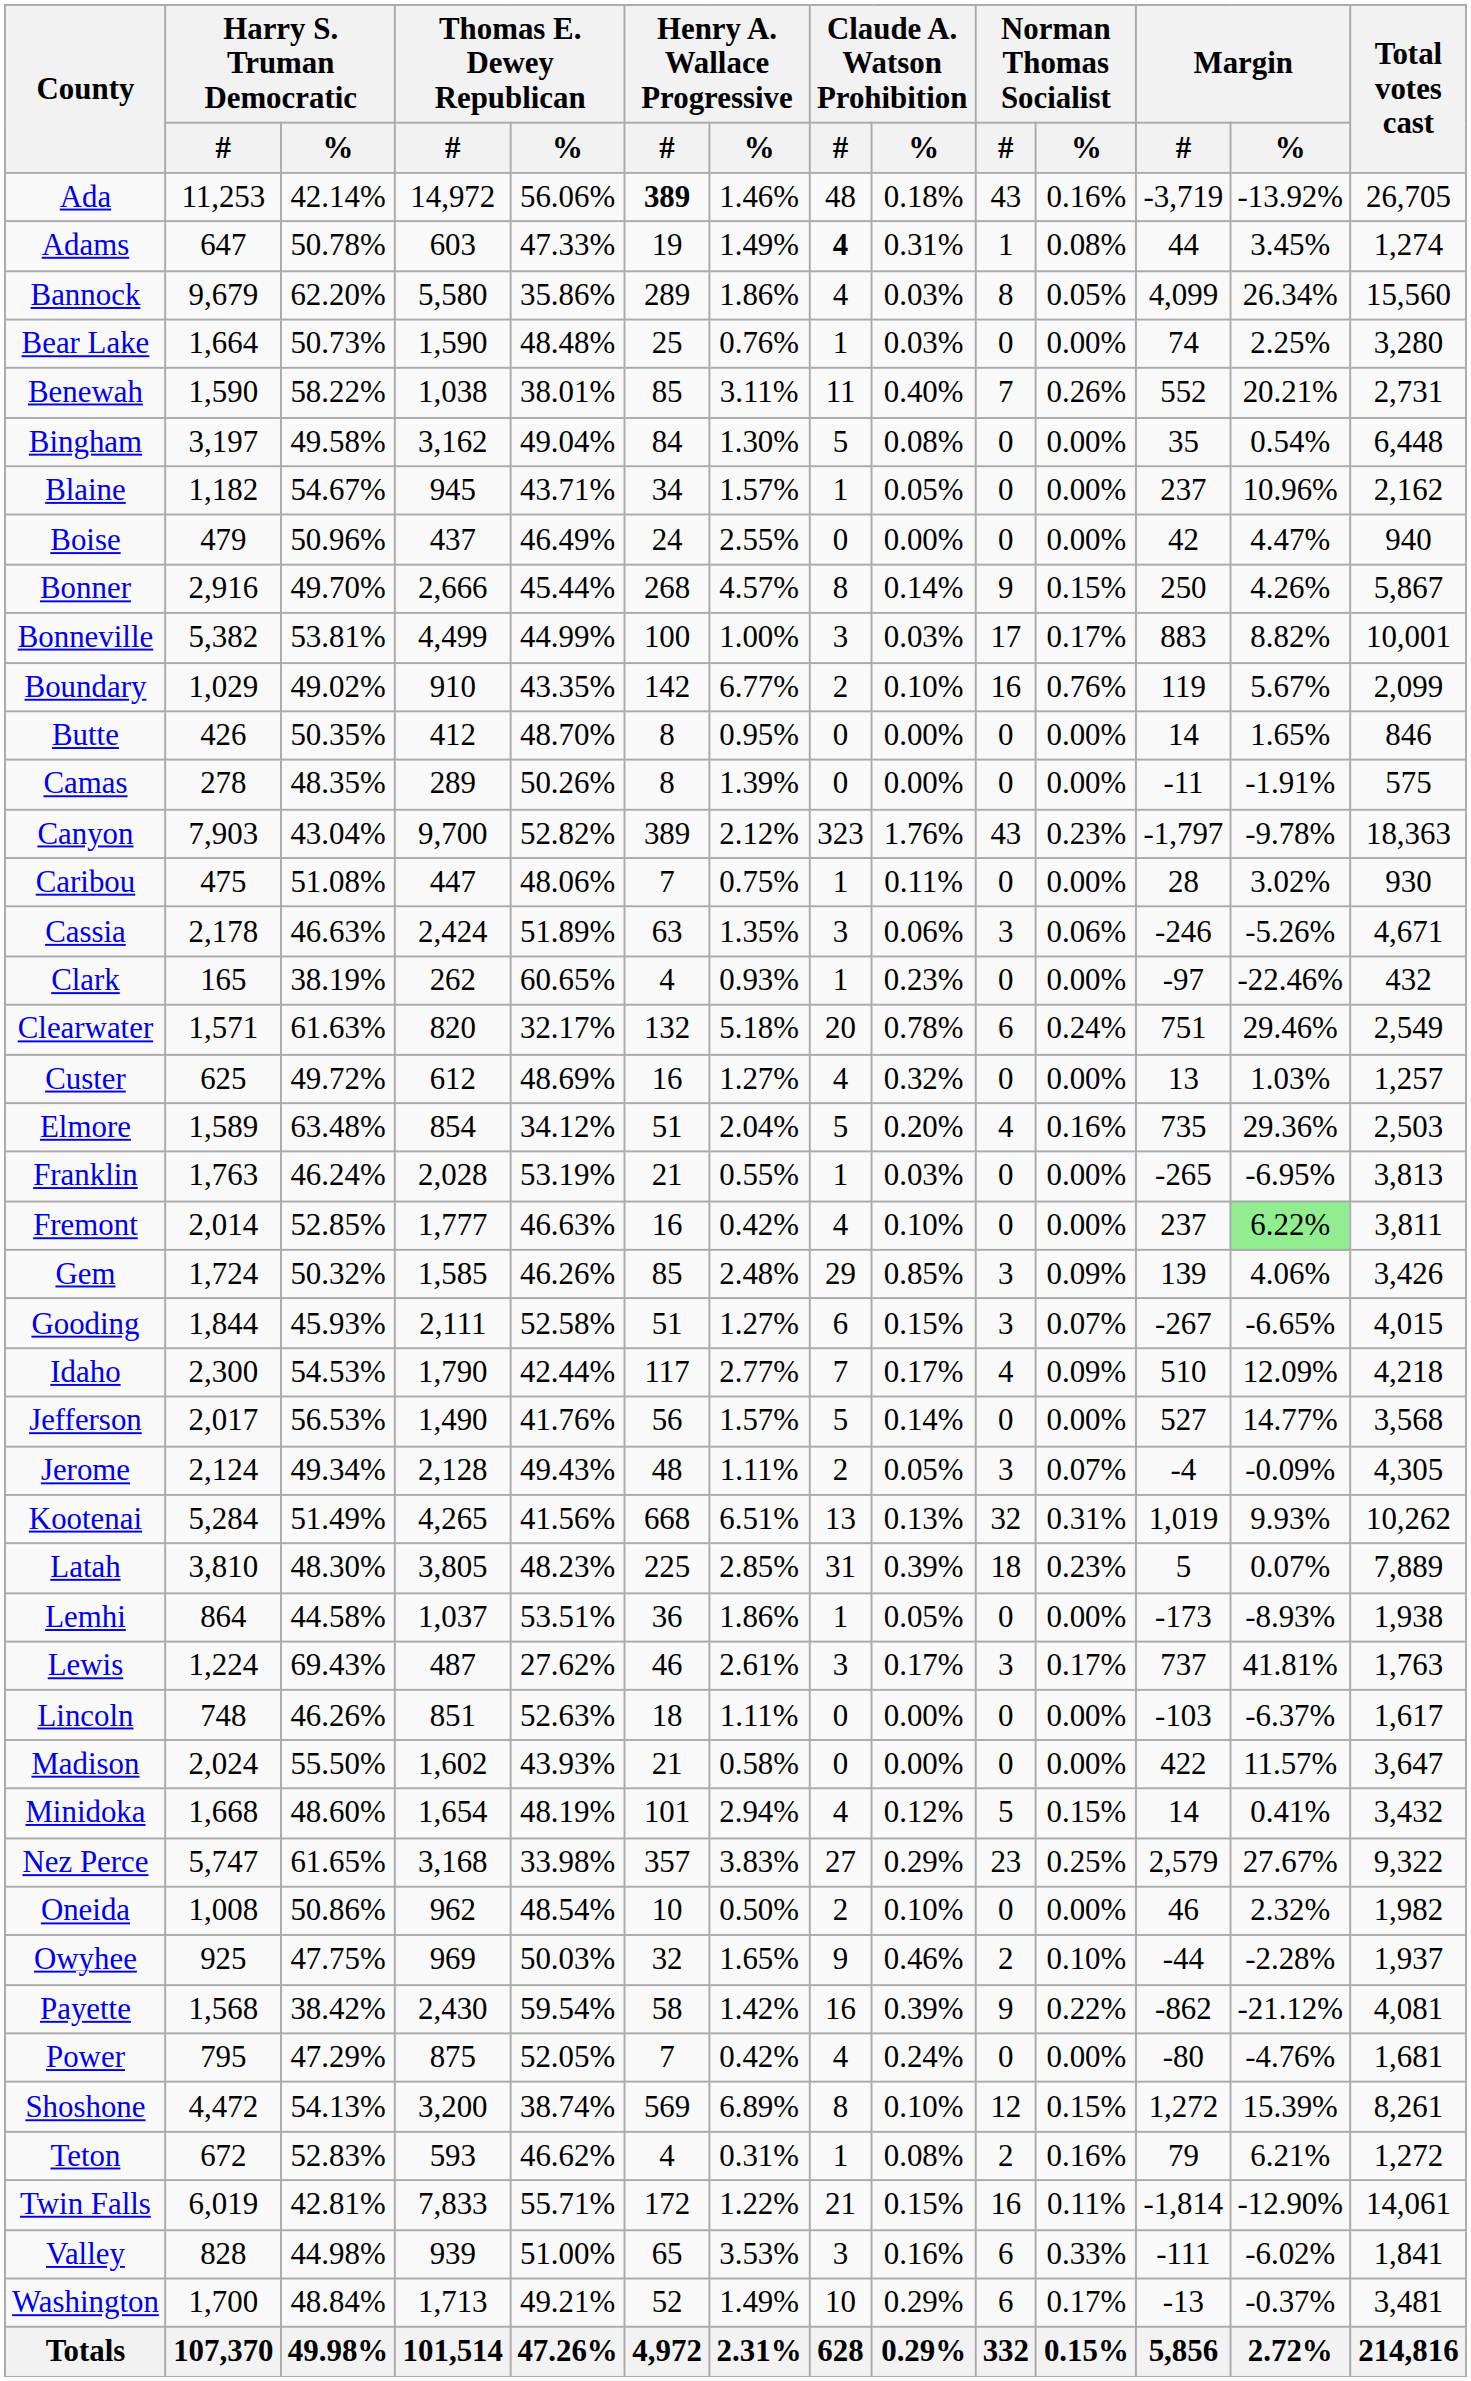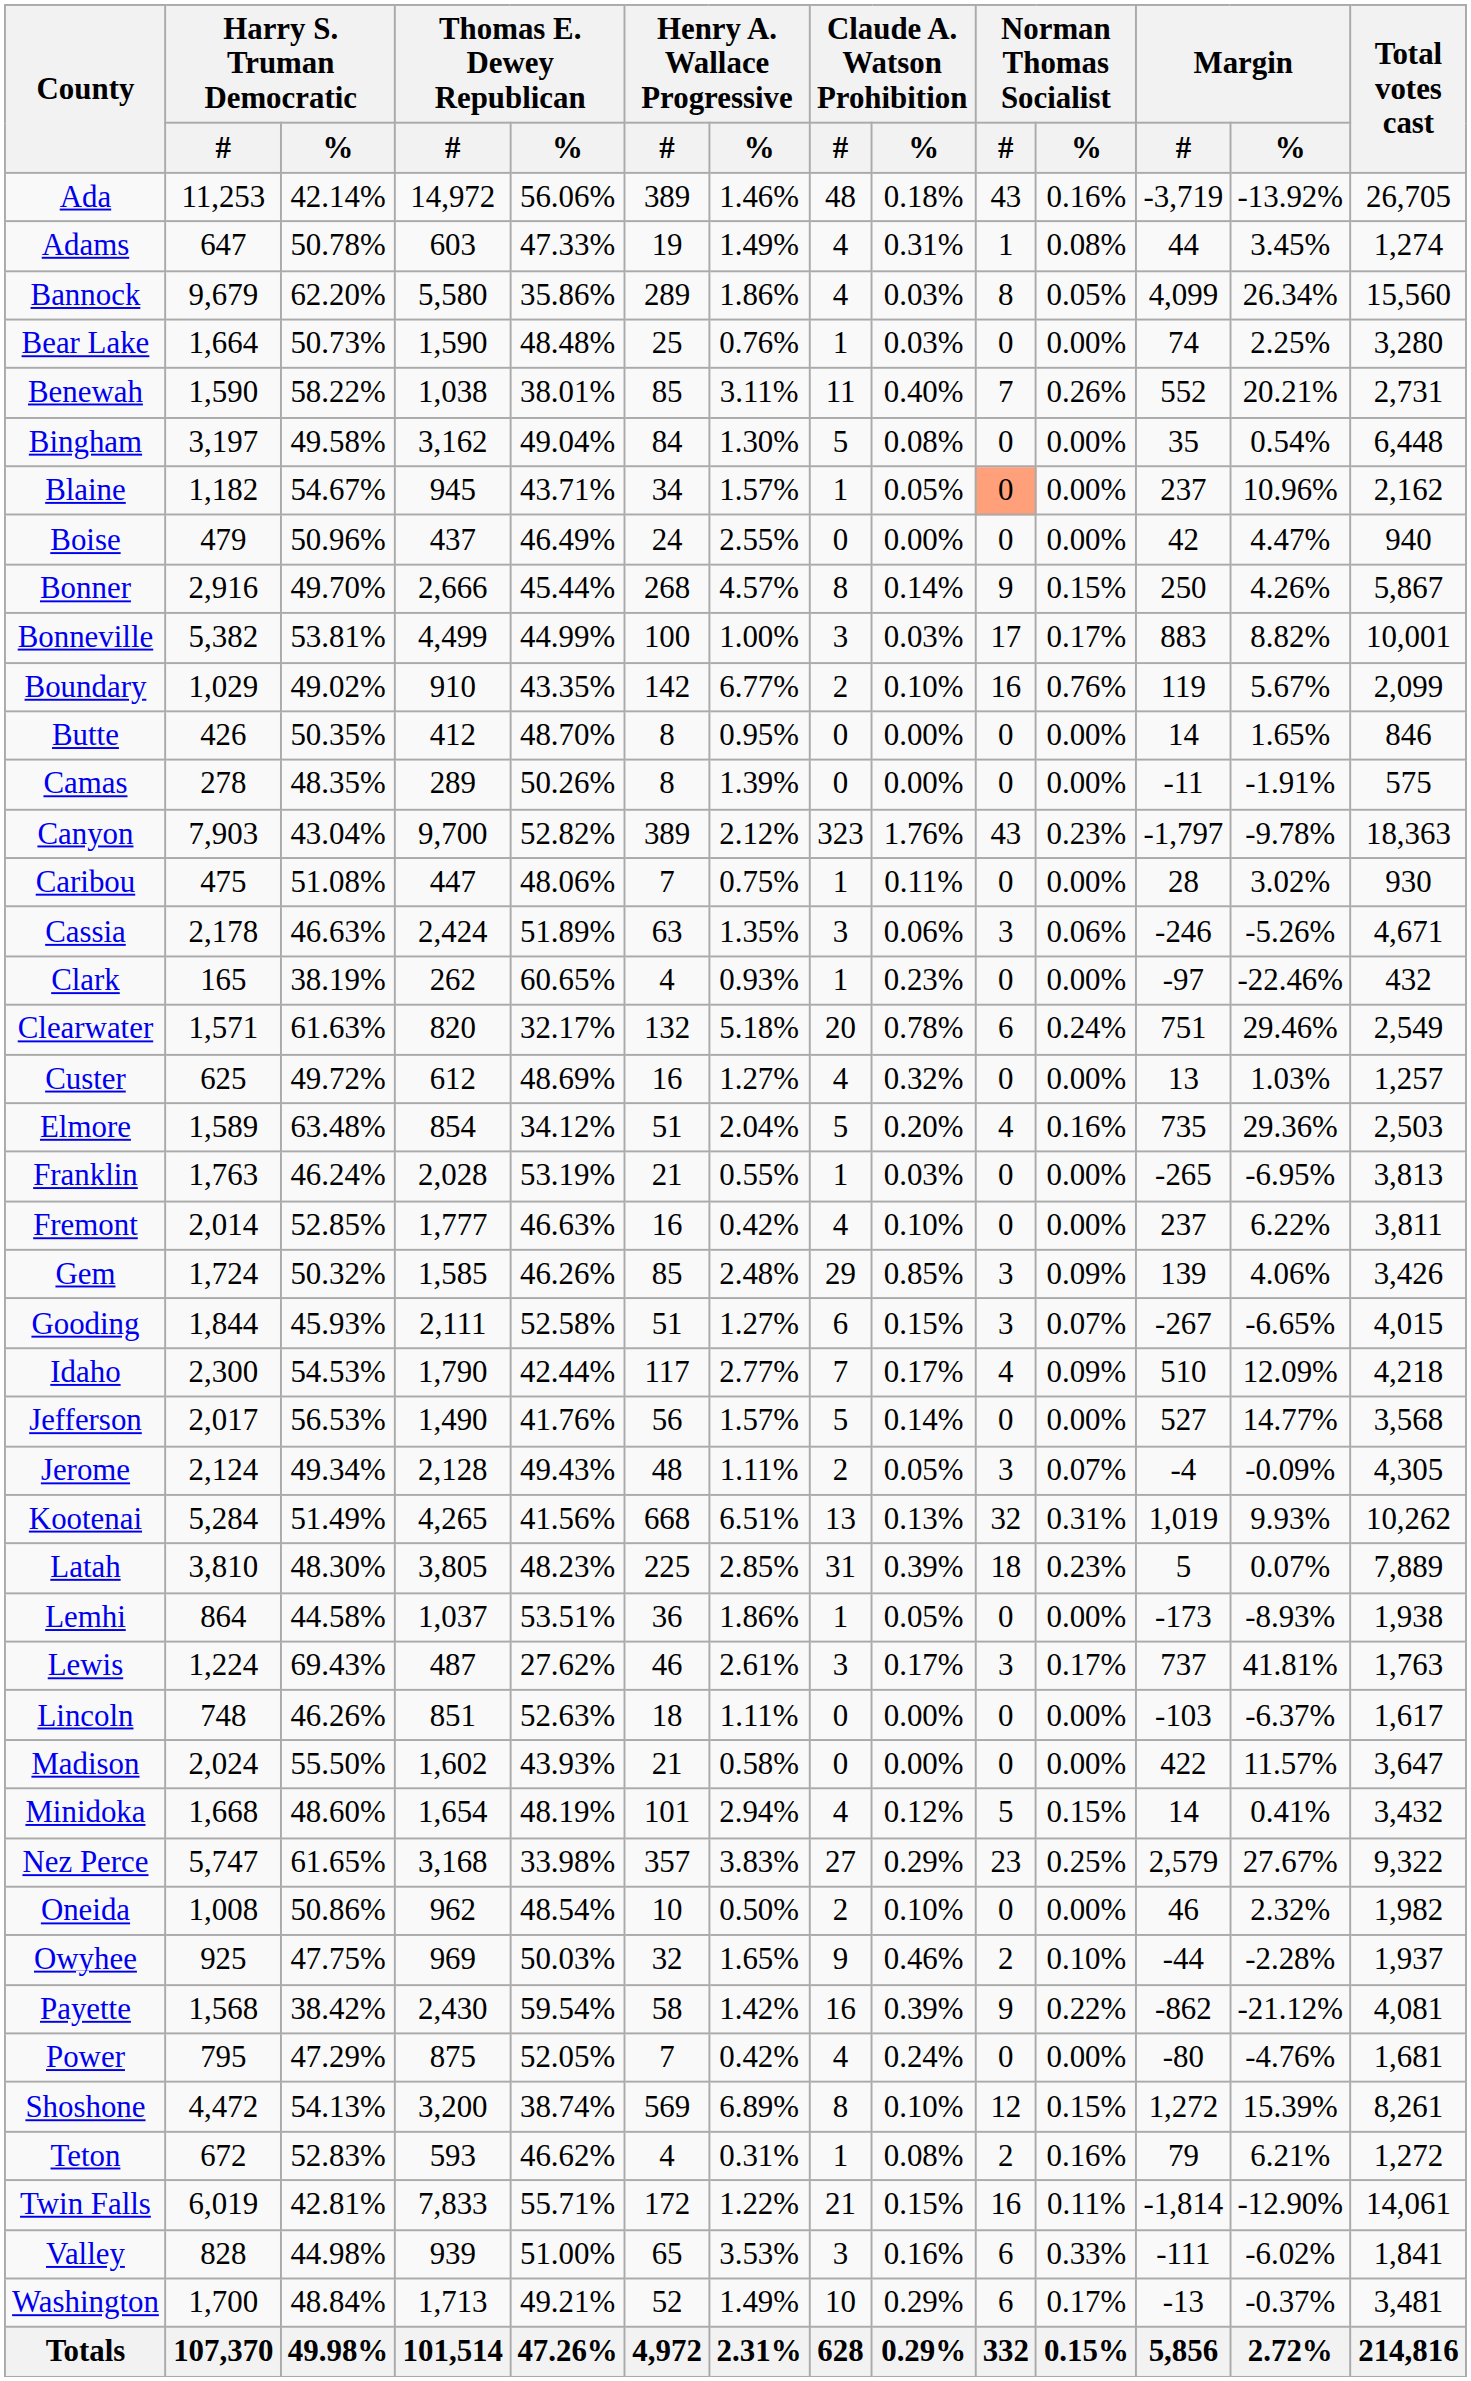Ada | Henry A. Wallace Progressive / #: bold -> normal
Adams | Claude A. Watson Prohibition / #: bold -> normal
Blaine | Norman Thomas Socialist / #: no background -> lightsalmon background
Fremont | Margin / %: lightgreen background -> no background
